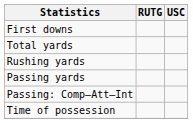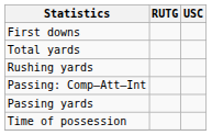rows swapped: Passing yards <-> Passing: Comp–Att–Int
